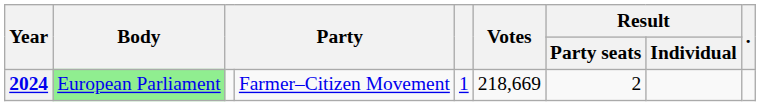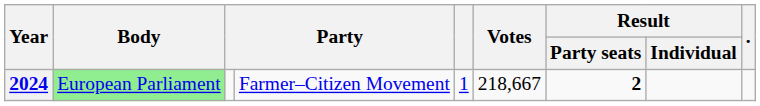2024 | Votes: 218,669 -> 218,667
2024 | Result / Party seats: normal -> bold
